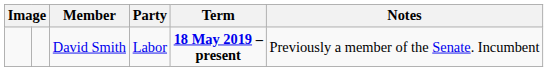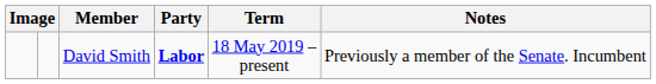David Smith | Party: normal -> bold
David Smith | Term: bold -> normal
